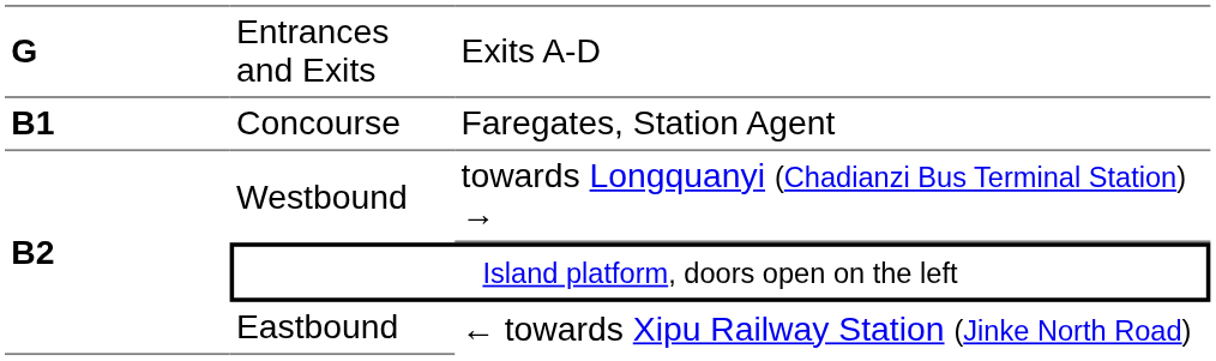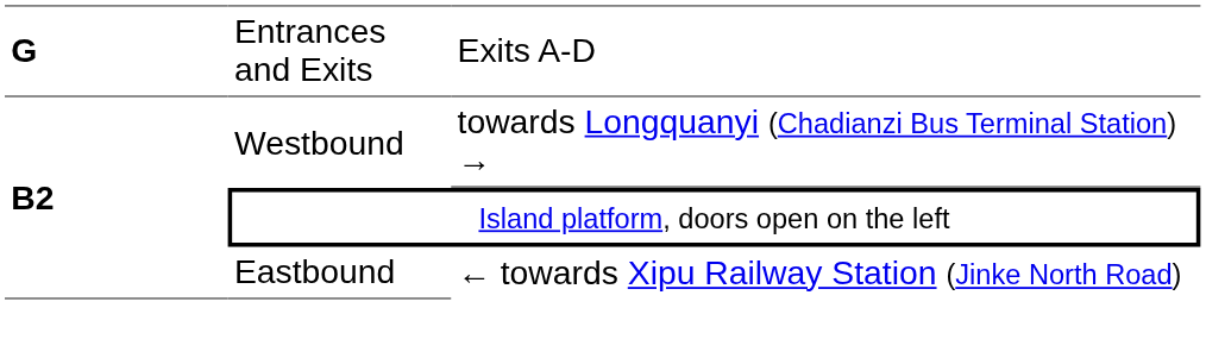- row: B1 | Concourse | Faregates, Station Agent
